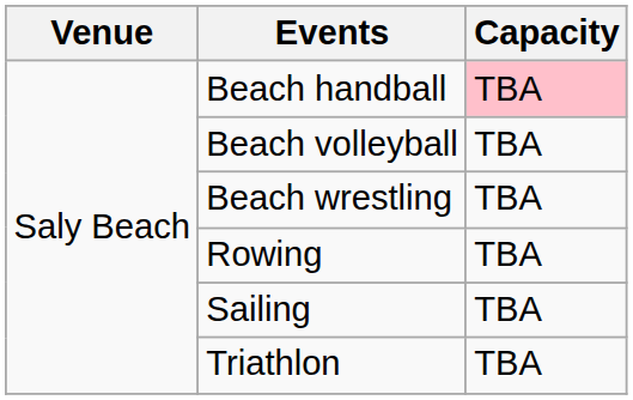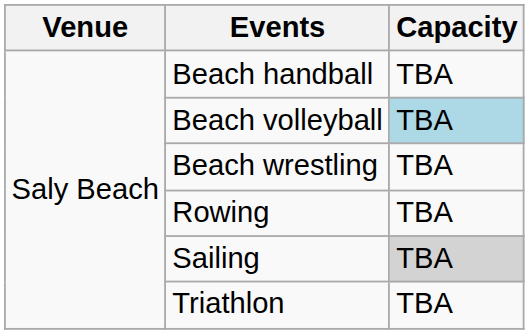Beach handball | Capacity: pink background -> no background
Beach volleyball | Capacity: no background -> lightblue background
Sailing | Capacity: no background -> lightgrey background
